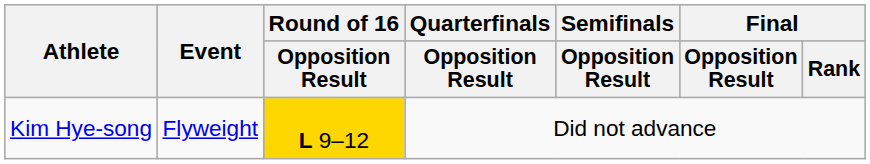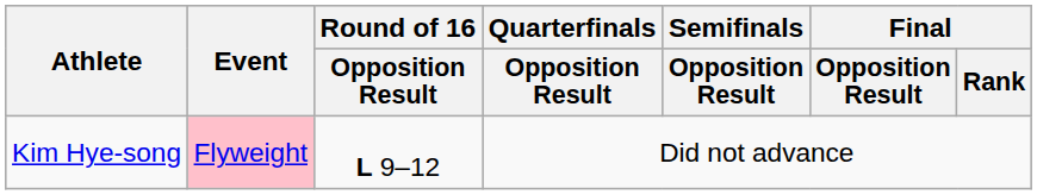Kim Hye-song | Event: no background -> pink background
Kim Hye-song | Round of 16 / Opposition Result: gold background -> no background
